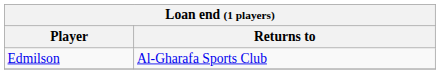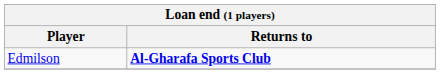Edmilson | Returns to: normal -> bold
